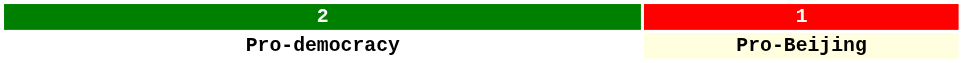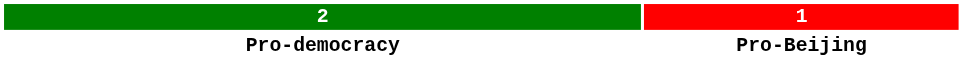Pro-democracy | 1: lightyellow background -> no background
